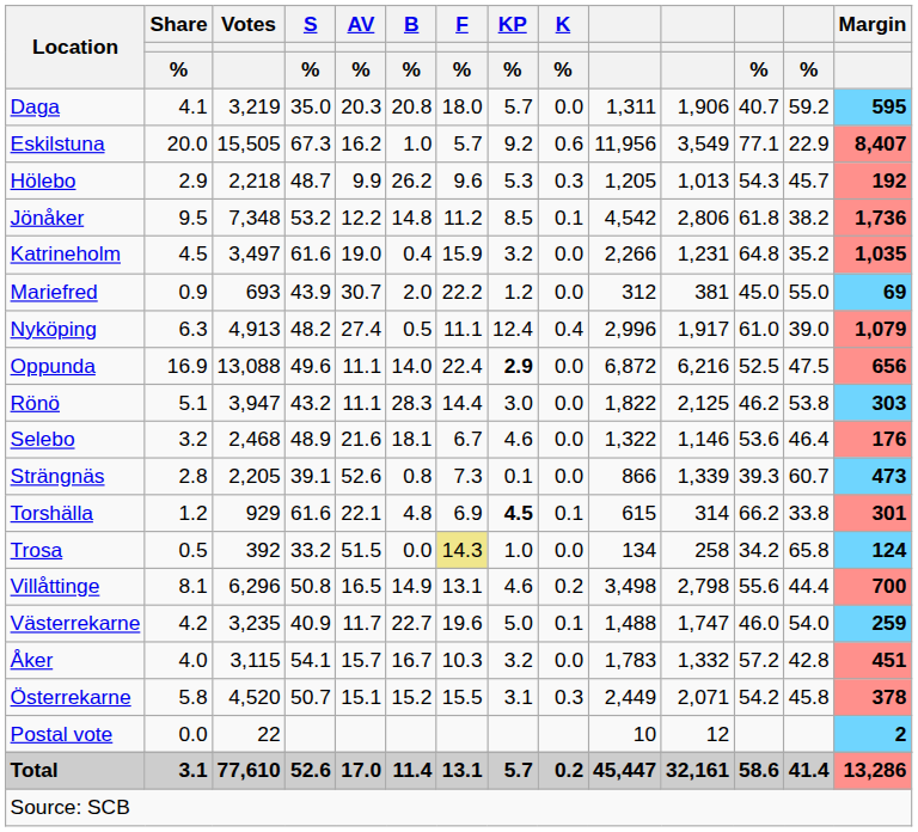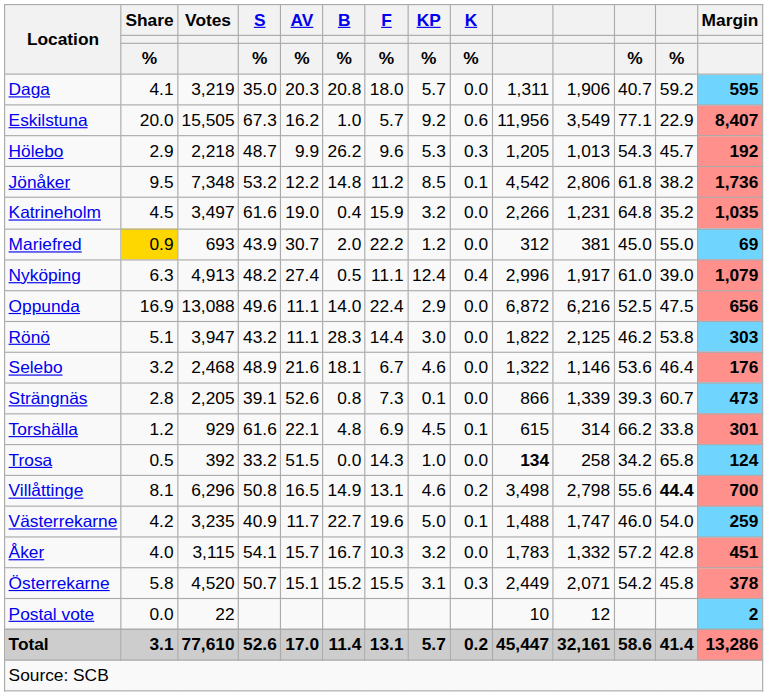Mariefred | Share / %: no background -> gold background
Oppunda | KP / %: bold -> normal
Torshälla | KP / %: bold -> normal
Trosa | F / %: khaki background -> no background
Trosa | column 10: normal -> bold
Villåttinge | column 13: normal -> bold
